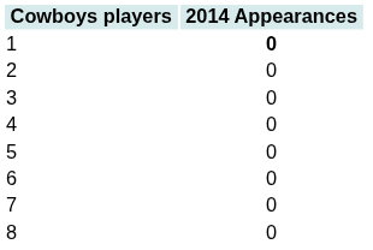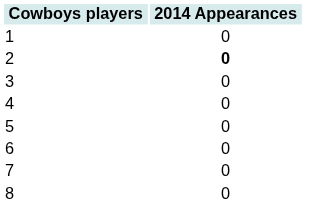1 | 2014 Appearances: bold -> normal
2 | 2014 Appearances: normal -> bold
